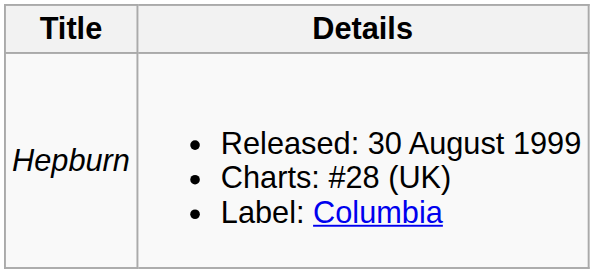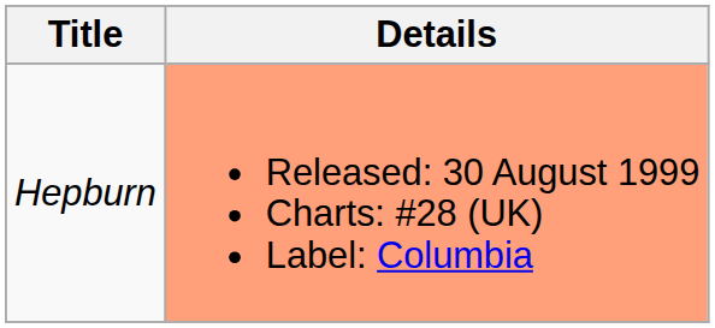Hepburn | Details: no background -> lightsalmon background
